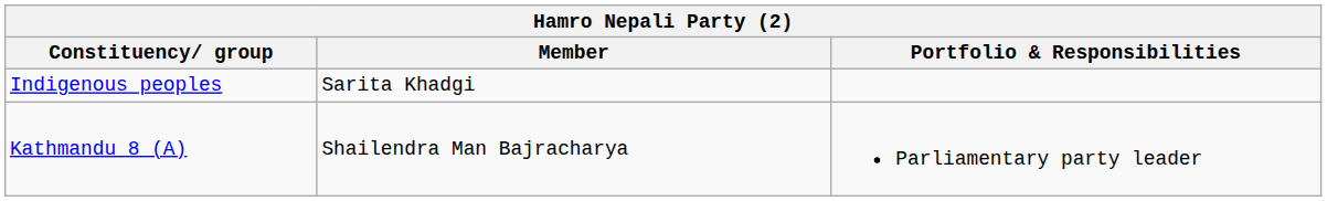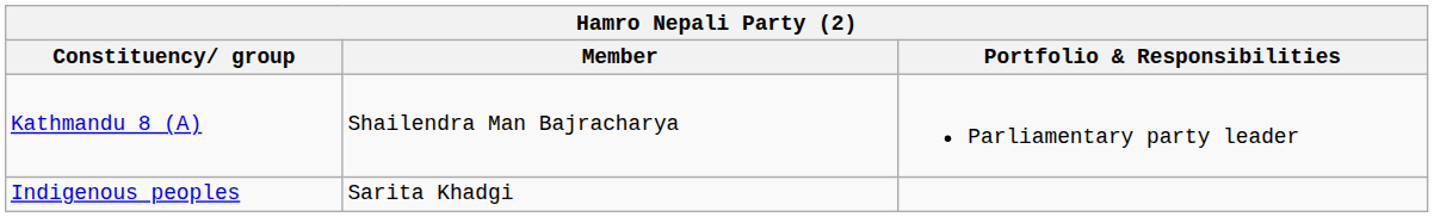rows swapped: Kathmandu 8 (A) <-> Indigenous peoples
